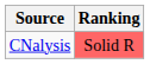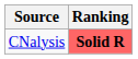CNalysis | Ranking: normal -> bold
